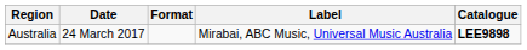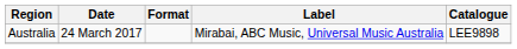Australia | Catalogue: bold -> normal
